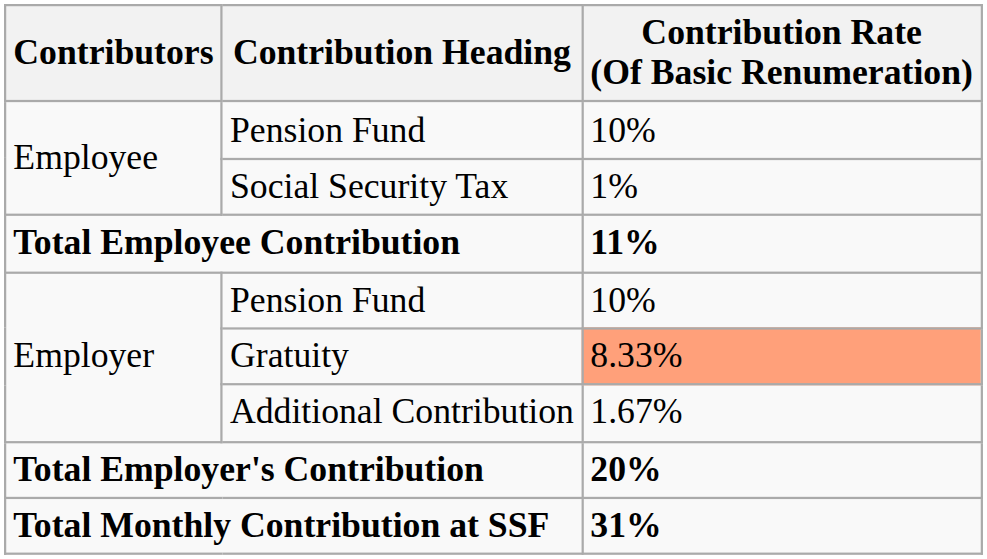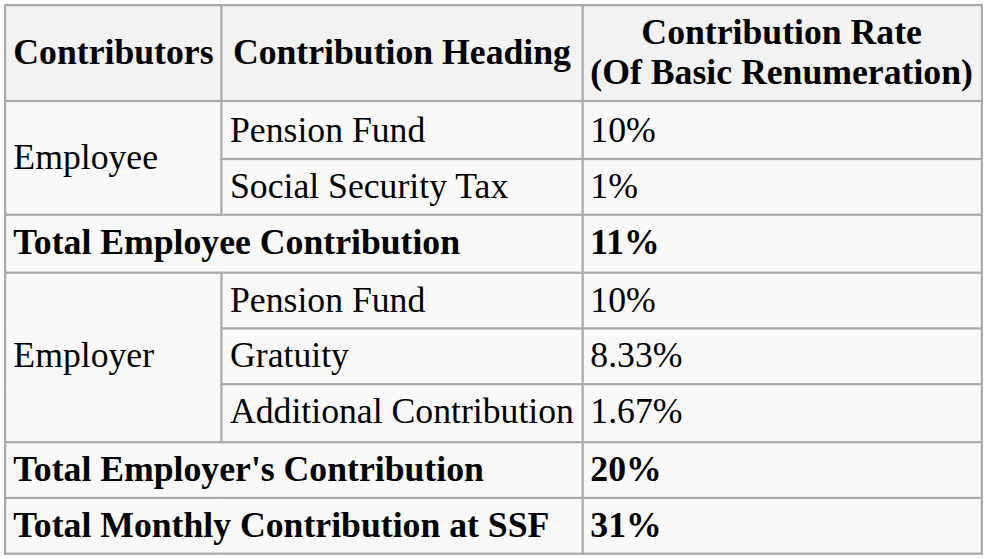Gratuity | Contribution Rate (Of Basic Renumeration): lightsalmon background -> no background
